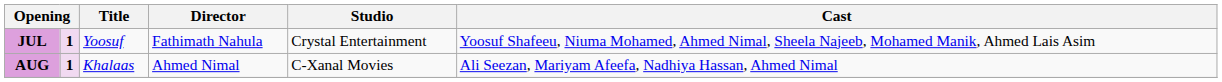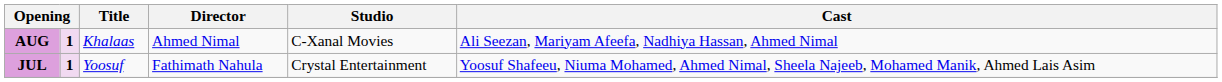rows swapped: JUL <-> AUG
